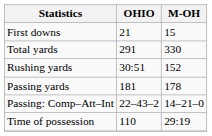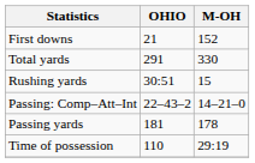First downs | M-OH: 15 -> 152
Rushing yards | M-OH: 152 -> 15
rows swapped: Passing yards <-> Passing: Comp–Att–Int
